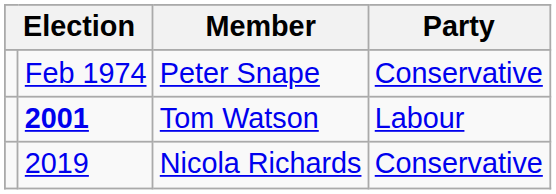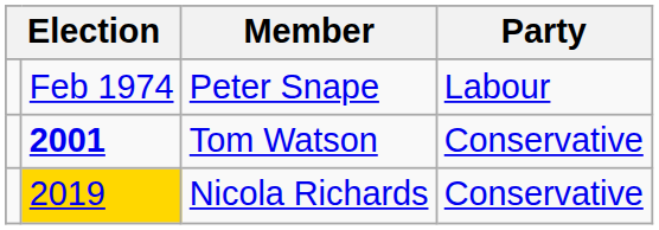Peter Snape | Party: Conservative -> Labour
Tom Watson | Party: Labour -> Conservative
Nicola Richards | column 2: no background -> gold background
